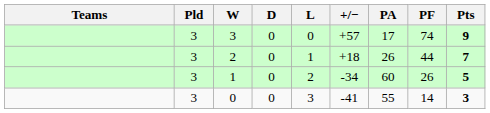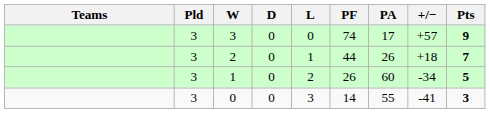columns swapped: PF <-> +/−
